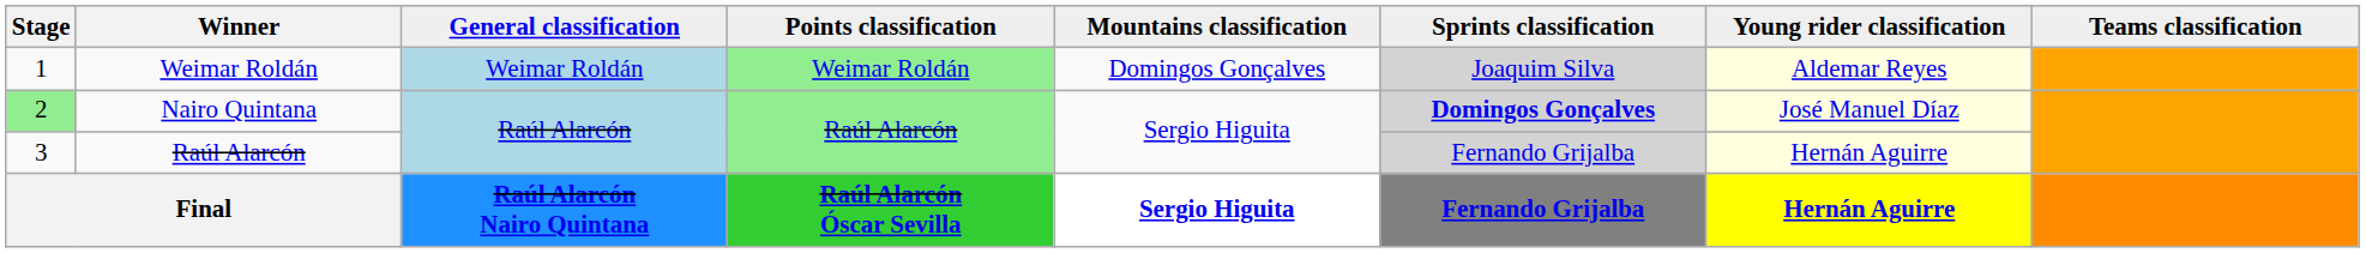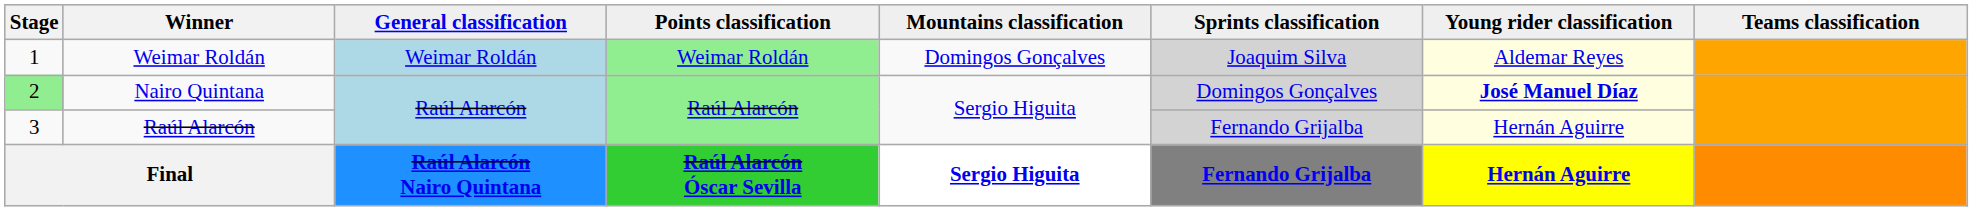Nairo Quintana | Sprints classification: bold -> normal
Nairo Quintana | Young rider classification: normal -> bold
